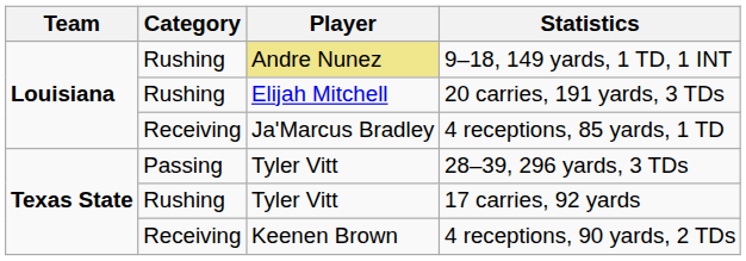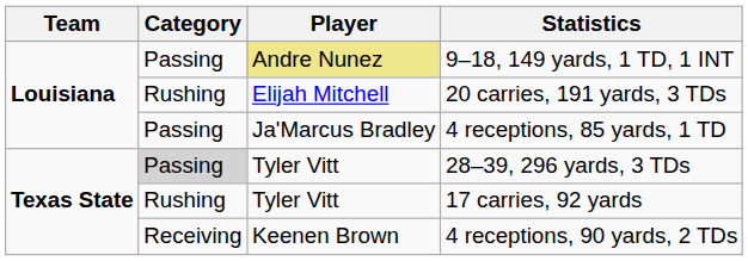9–18, 149 yards, 1 TD, 1 INT | Category: Rushing -> Passing
4 receptions, 85 yards, 1 TD | Category: Receiving -> Passing
28–39, 296 yards, 3 TDs | Category: no background -> lightgrey background
